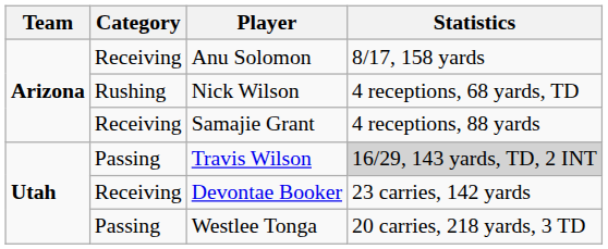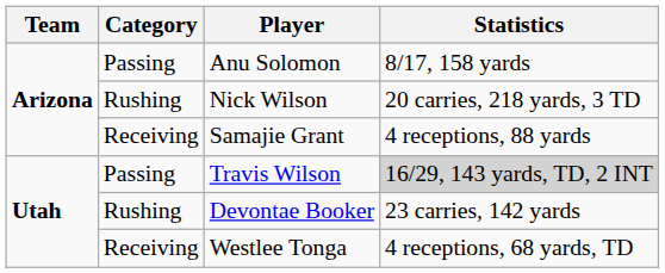Anu Solomon | Category: Receiving -> Passing
Nick Wilson | Statistics: 4 receptions, 68 yards, TD -> 20 carries, 218 yards, 3 TD
Devontae Booker | Category: Receiving -> Rushing
Westlee Tonga | Category: Passing -> Receiving
Westlee Tonga | Statistics: 20 carries, 218 yards, 3 TD -> 4 receptions, 68 yards, TD
